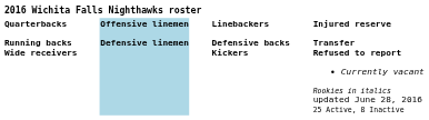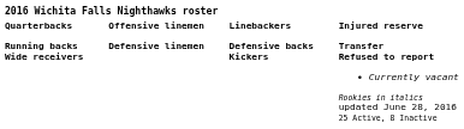Quarterbacks Running backs Wide receivers | column 2: lightblue background -> no background
